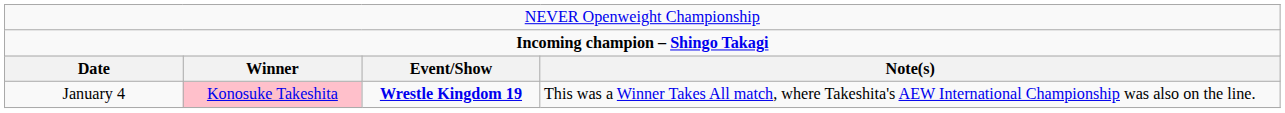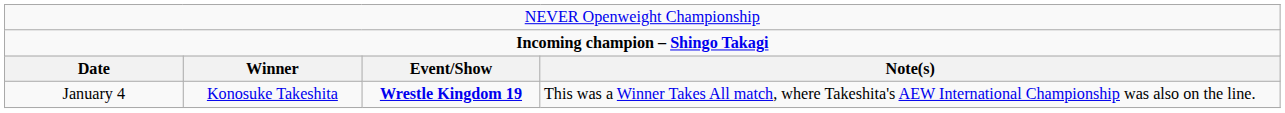January 4 | column 2: pink background -> no background
